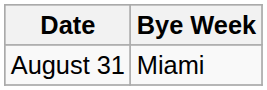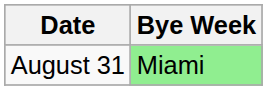August 31 | Bye Week: no background -> lightgreen background
